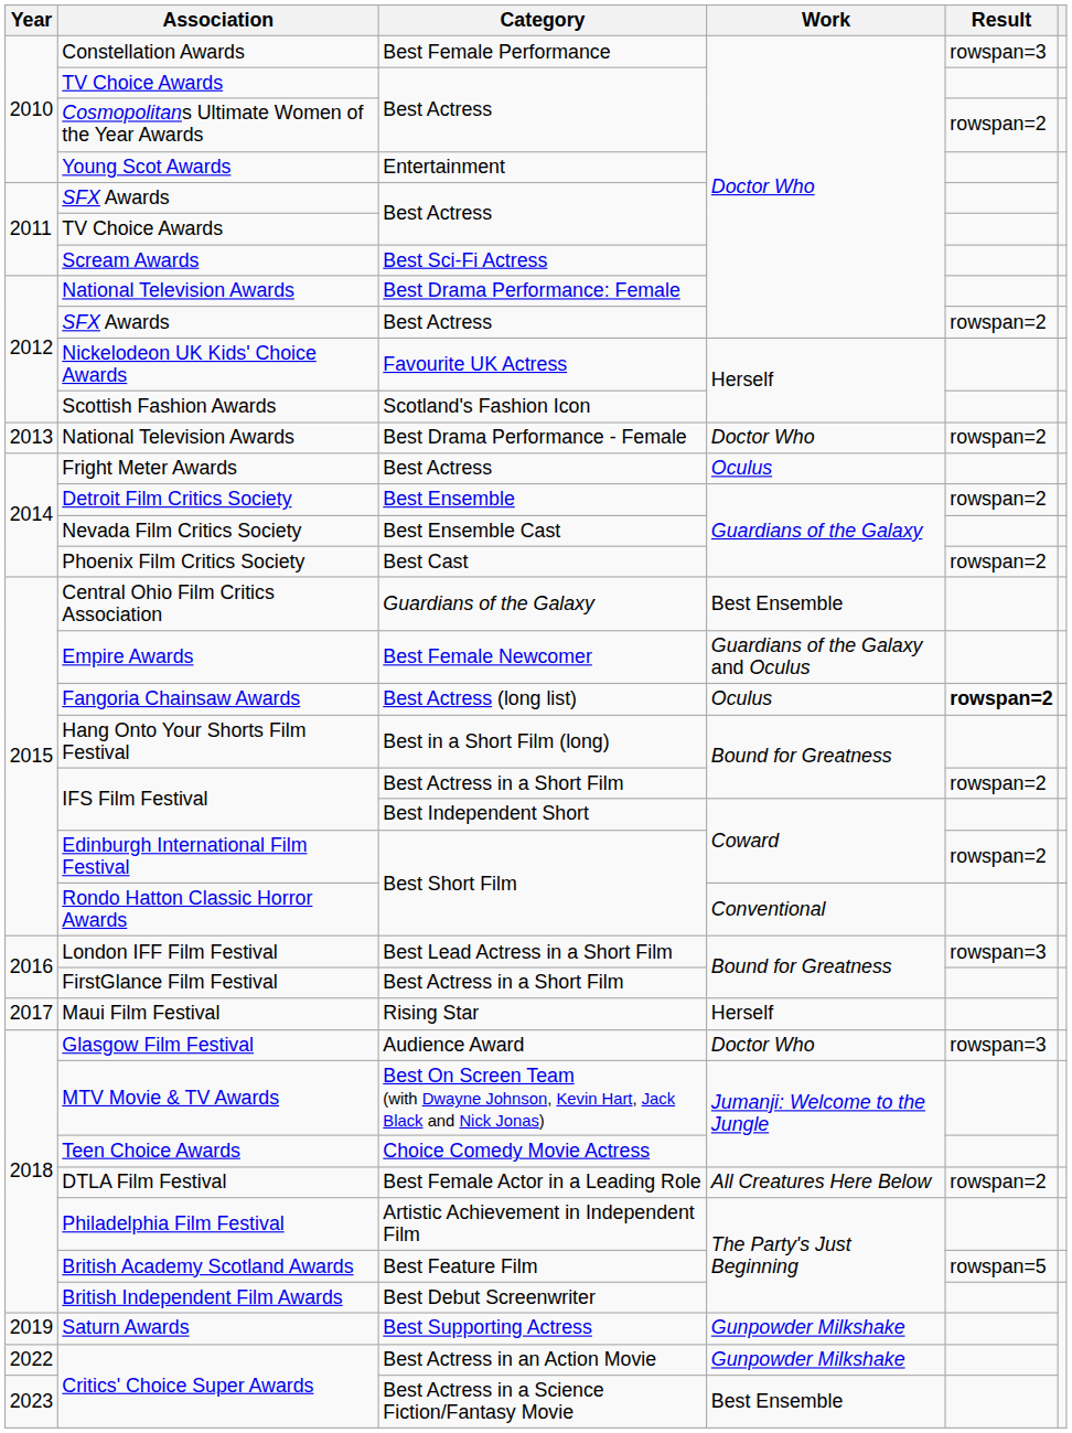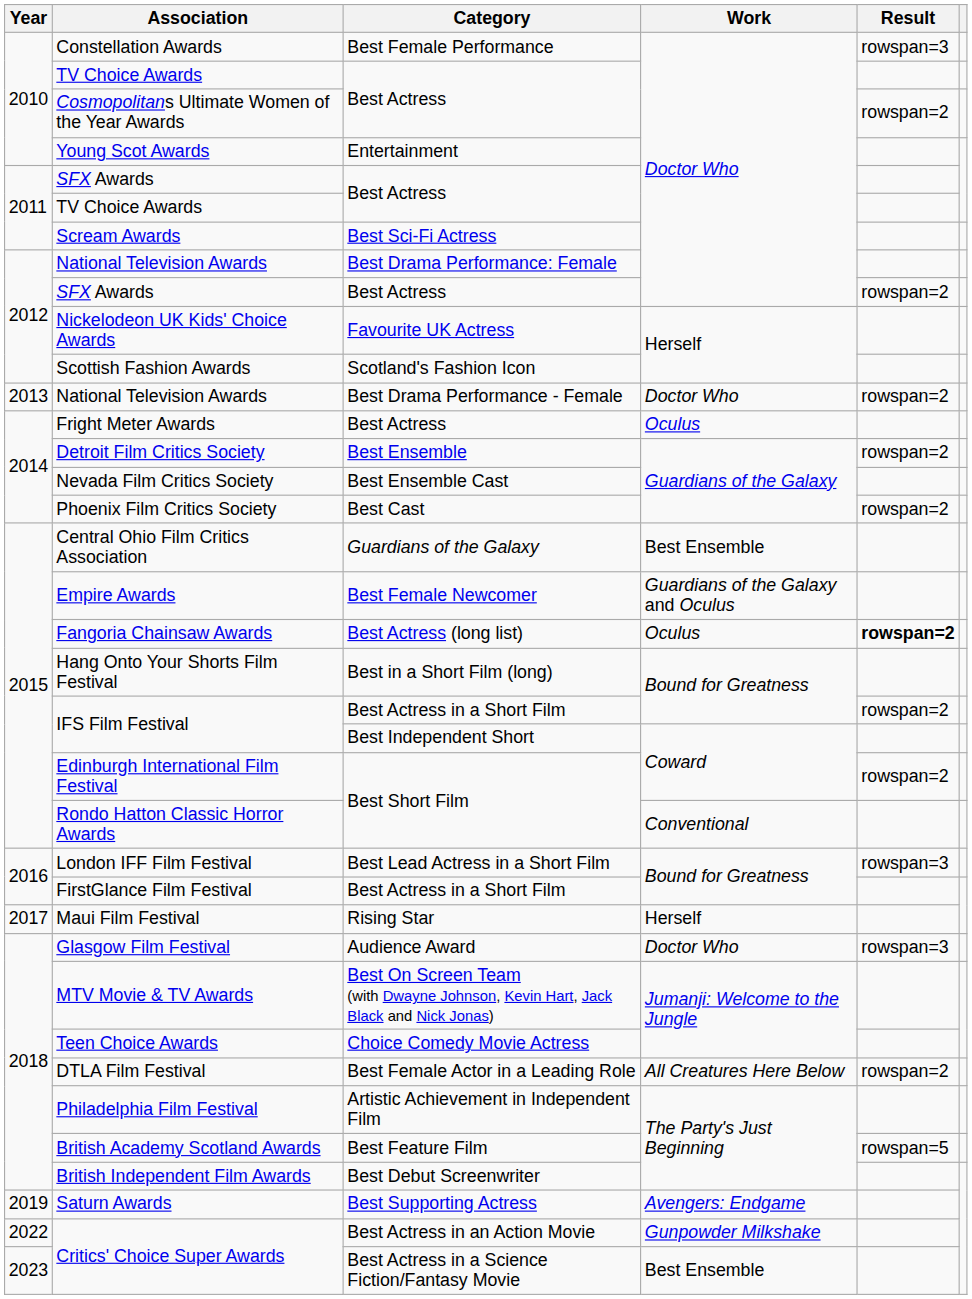Saturn Awards | Work: Gunpowder Milkshake -> Avengers: Endgame
